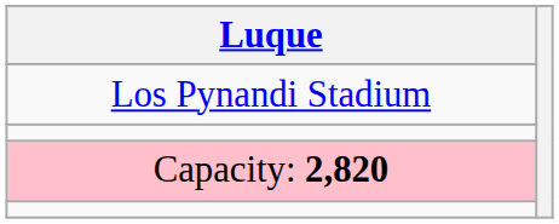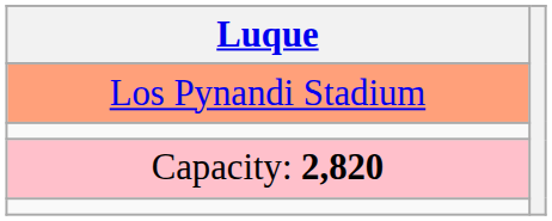row 2 | Luque: no background -> lightsalmon background
